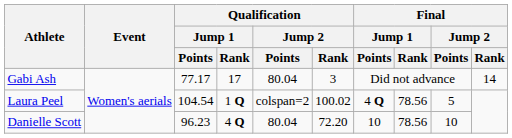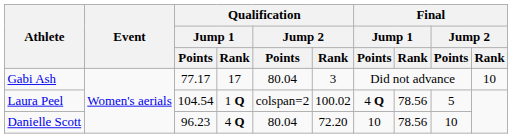Gabi Ash | Final / Jump 2 / Rank: 14 -> 10
